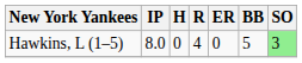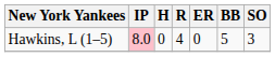Hawkins, L (1–5) | IP: no background -> pink background
Hawkins, L (1–5) | SO: lightgreen background -> no background
